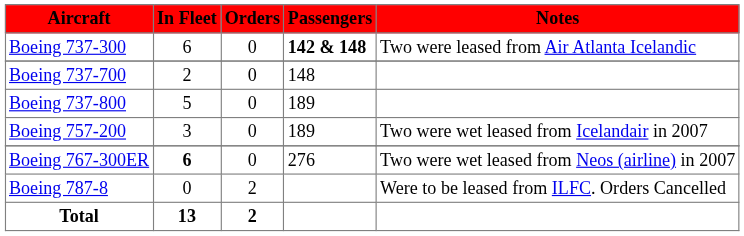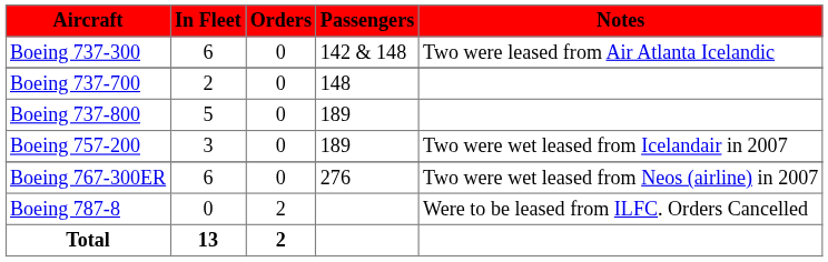Boeing 737-300 | Passengers: bold -> normal
Boeing 767-300ER | In Fleet: bold -> normal
